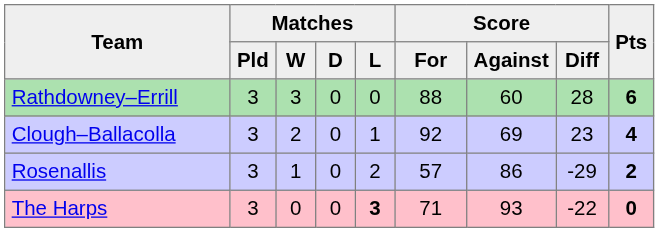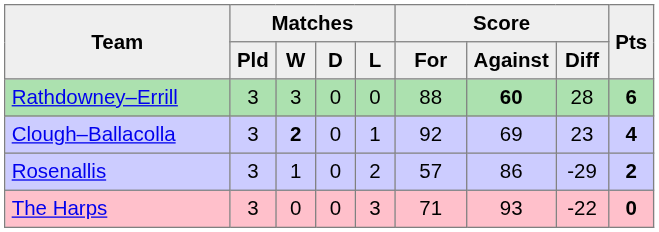Rathdowney–Errill | Score / Against: normal -> bold
Clough–Ballacolla | Matches / W: normal -> bold
The Harps | Matches / L: bold -> normal
